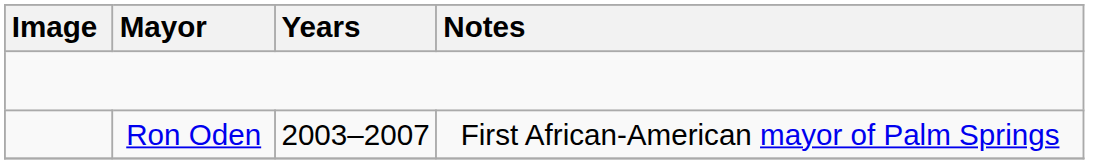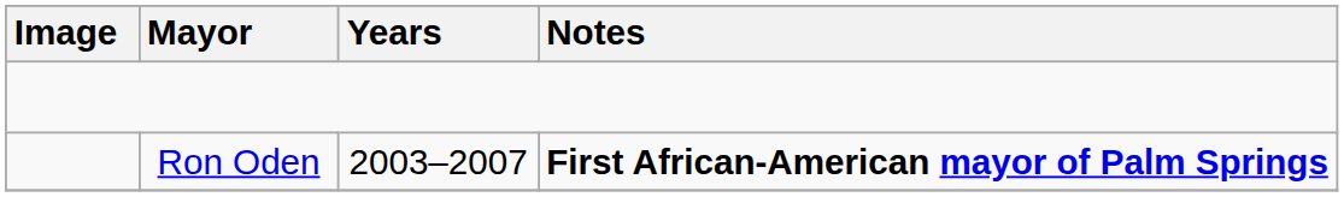Ron Oden | Notes: normal -> bold
